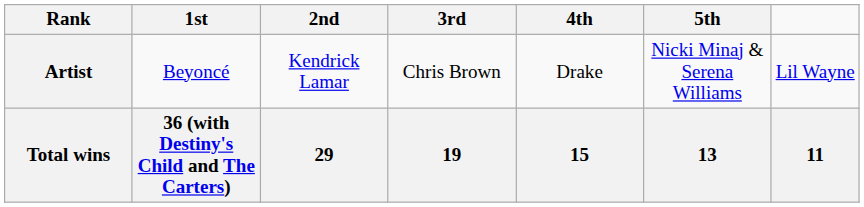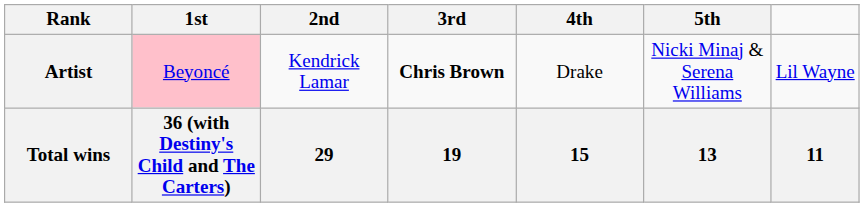Artist | 1st: no background -> pink background
Artist | 3rd: normal -> bold
